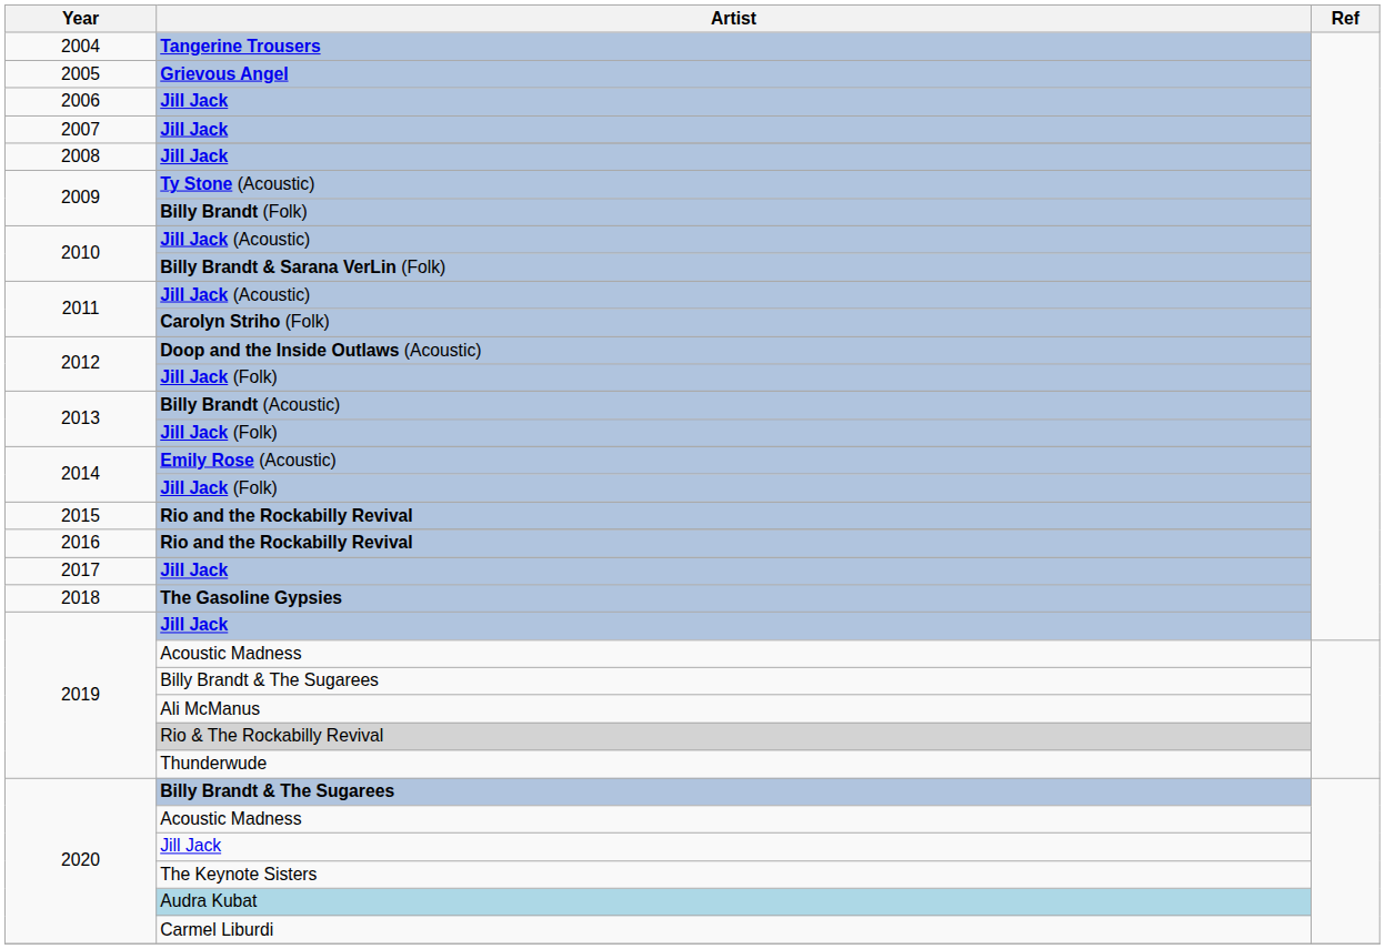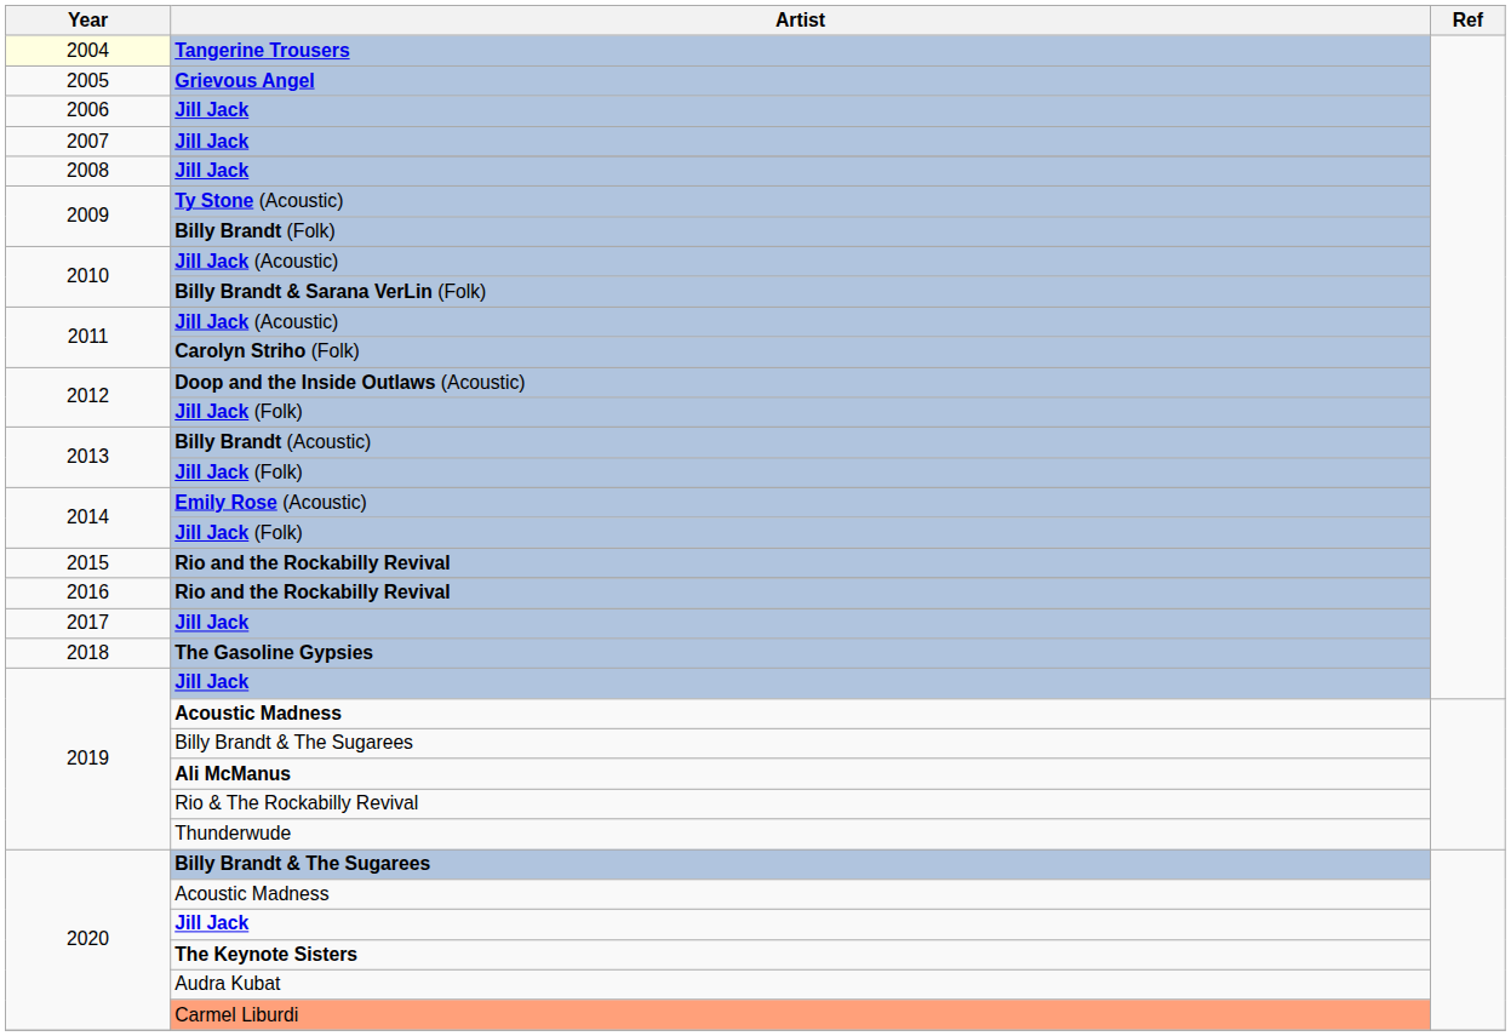Tangerine Trousers | Year: no background -> lightyellow background
2019 / Acoustic Madness | Artist: normal -> bold
Ali McManus | Artist: normal -> bold
Rio & The Rockabilly Revival | Artist: lightgrey background -> no background
2020 / Jill Jack | Artist: normal -> bold
The Keynote Sisters | Artist: normal -> bold
Audra Kubat | Artist: lightblue background -> no background
Carmel Liburdi | Artist: no background -> lightsalmon background
